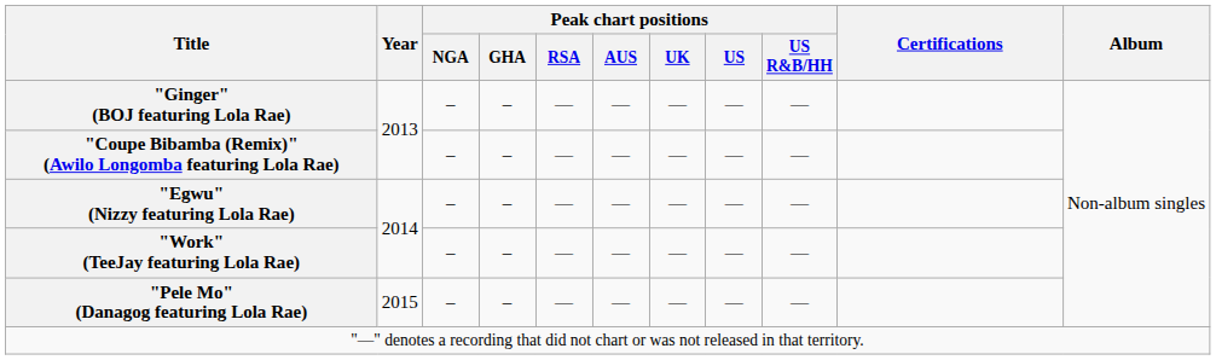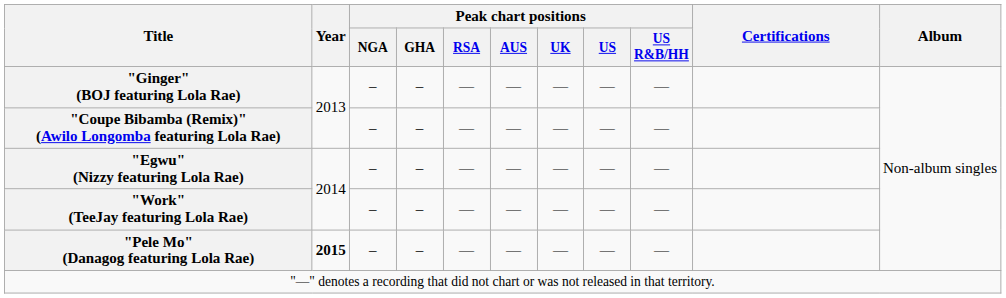"Pele Mo" (Danagog featuring Lola Rae) | Year: normal -> bold
